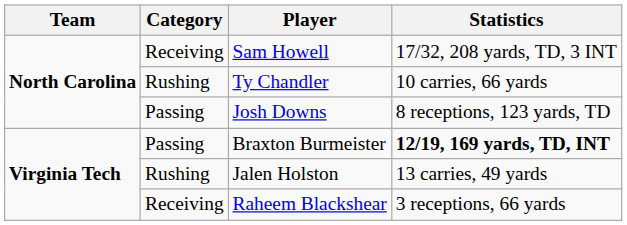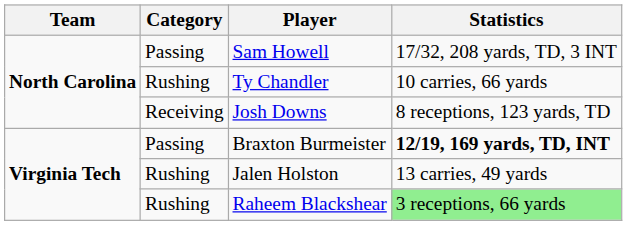Sam Howell | Category: Receiving -> Passing
Josh Downs | Category: Passing -> Receiving
Raheem Blackshear | Category: Receiving -> Rushing
Raheem Blackshear | Statistics: no background -> lightgreen background
